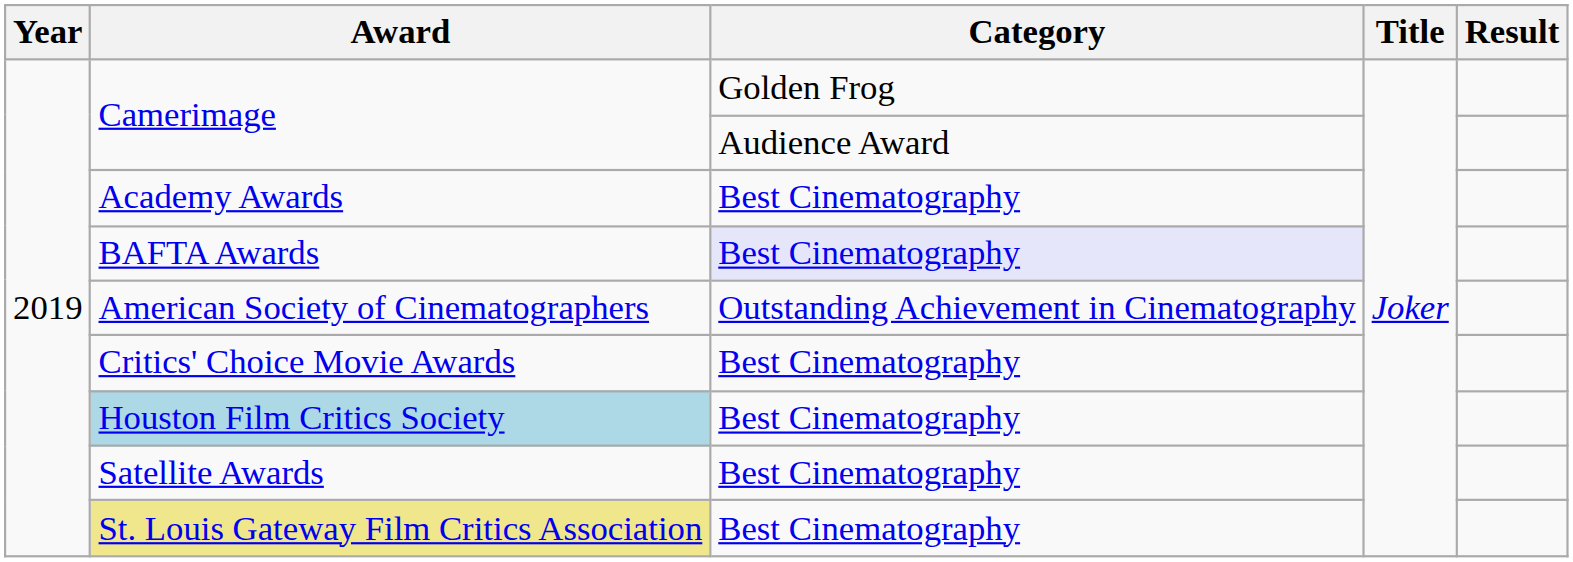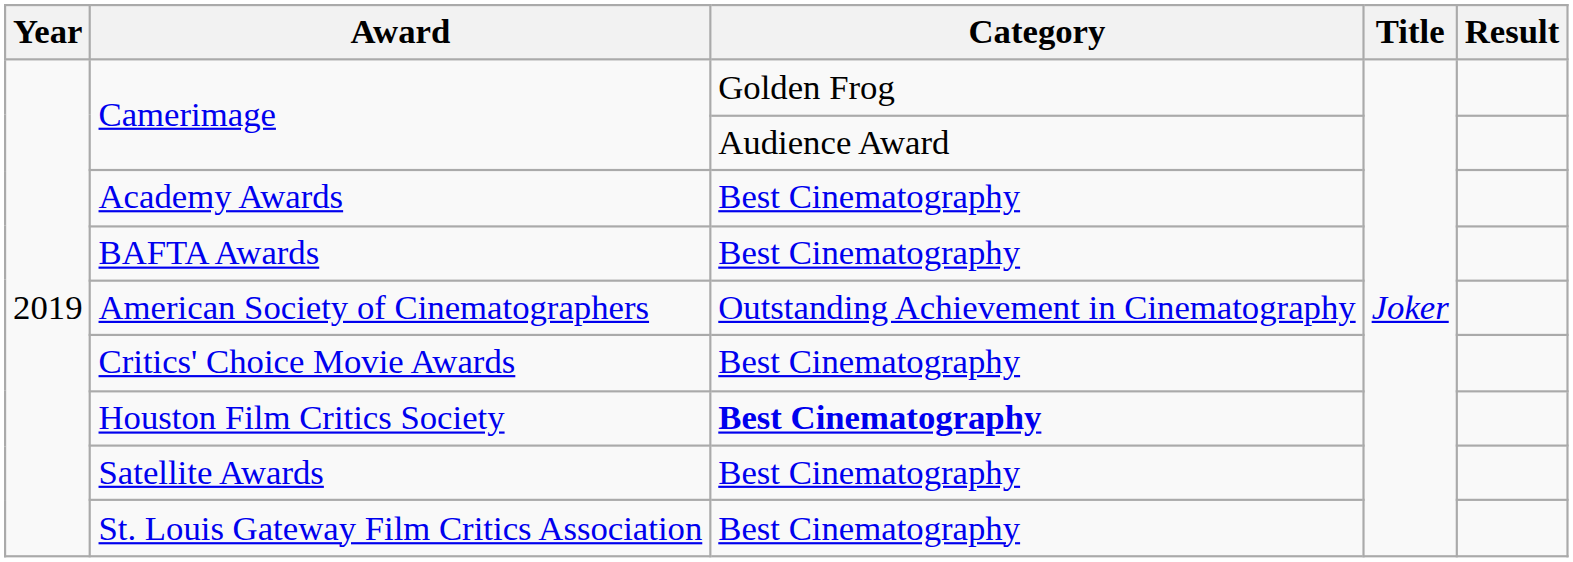BAFTA Awards | Category: lavender background -> no background
Houston Film Critics Society | Award: lightblue background -> no background
Houston Film Critics Society | Category: normal -> bold
St. Louis Gateway Film Critics Association | Award: khaki background -> no background
